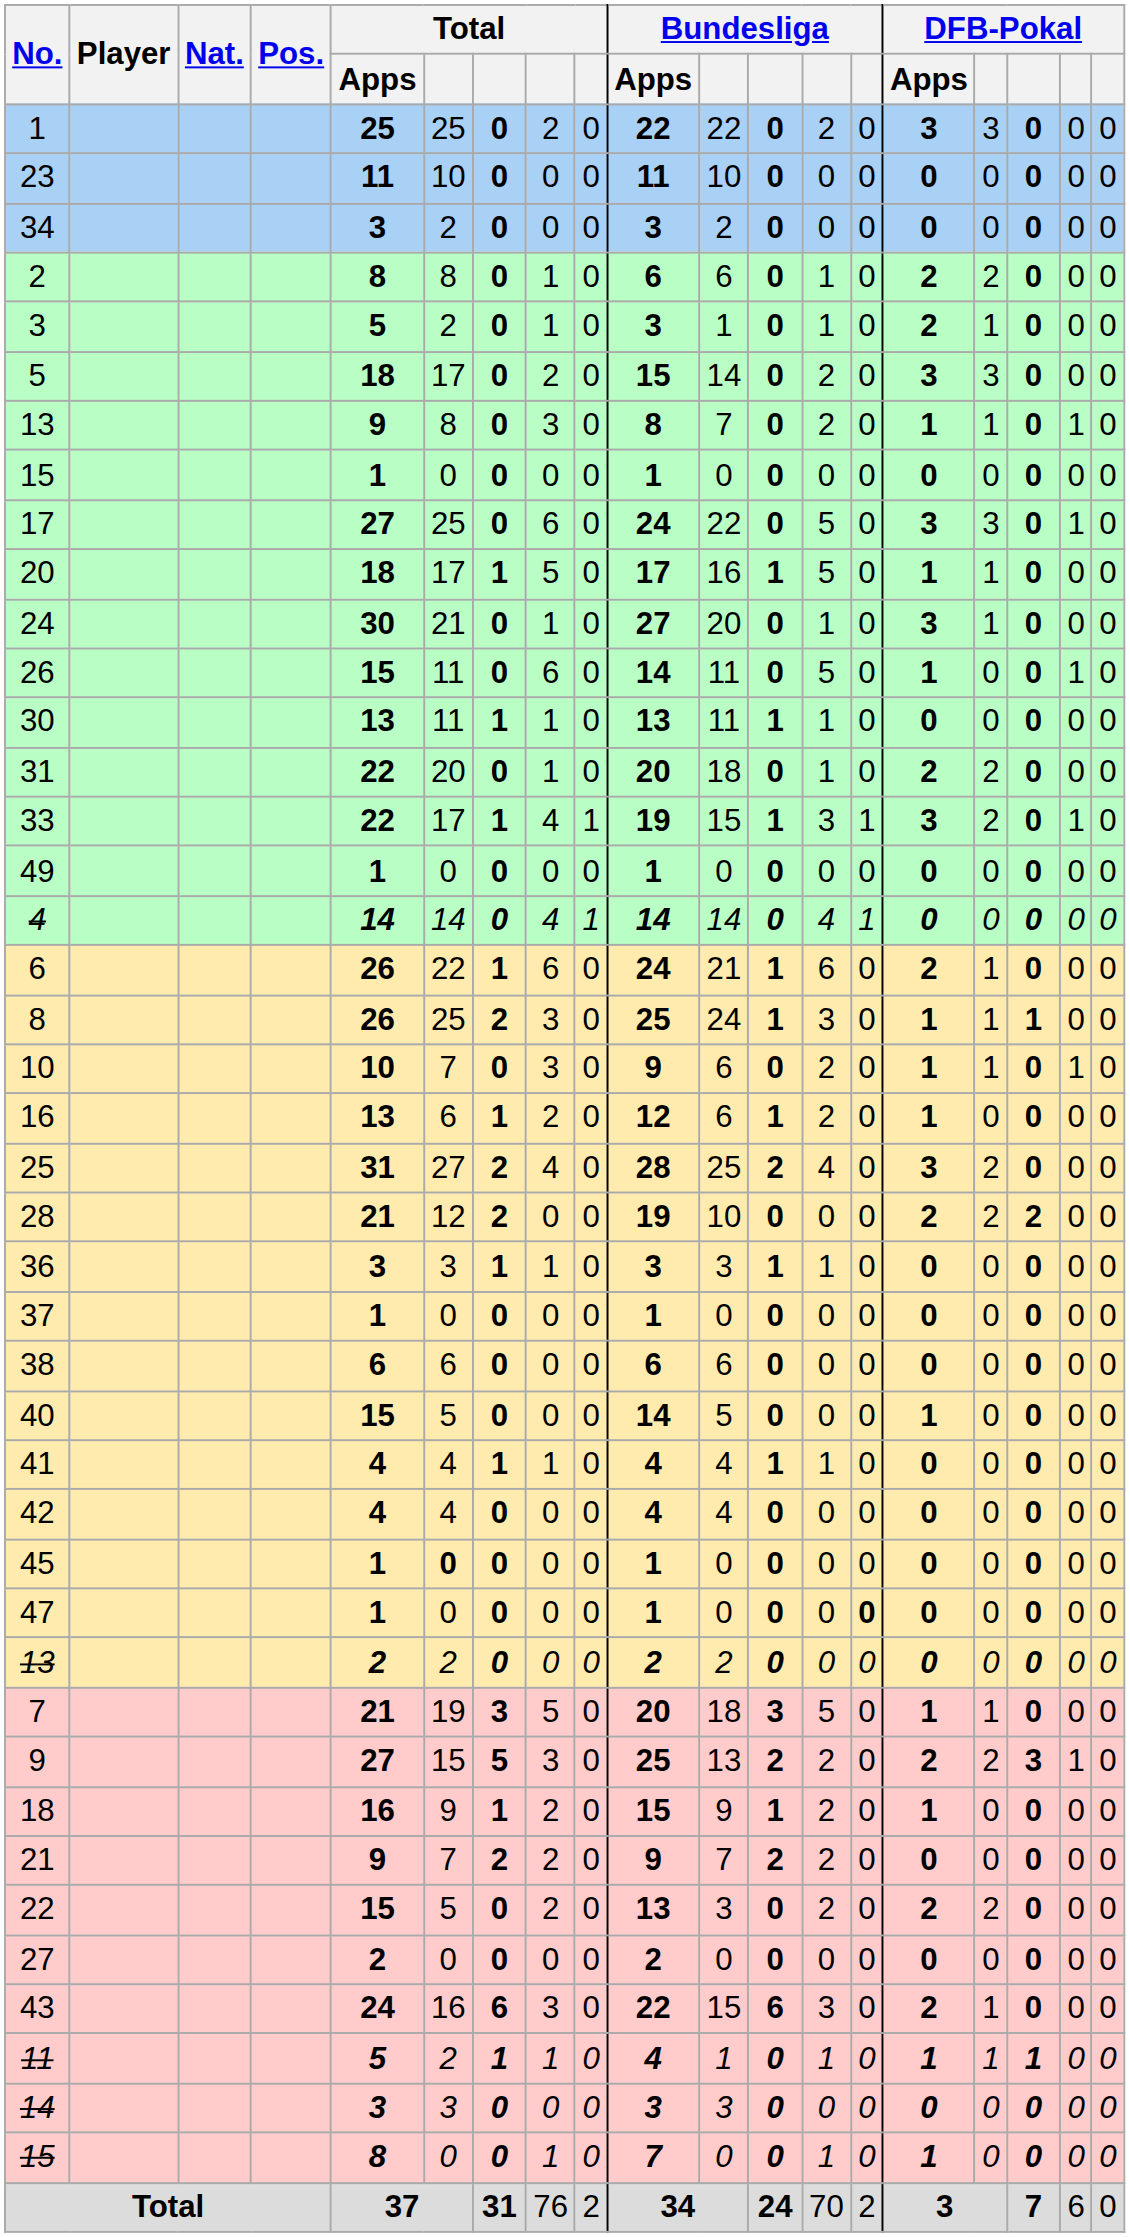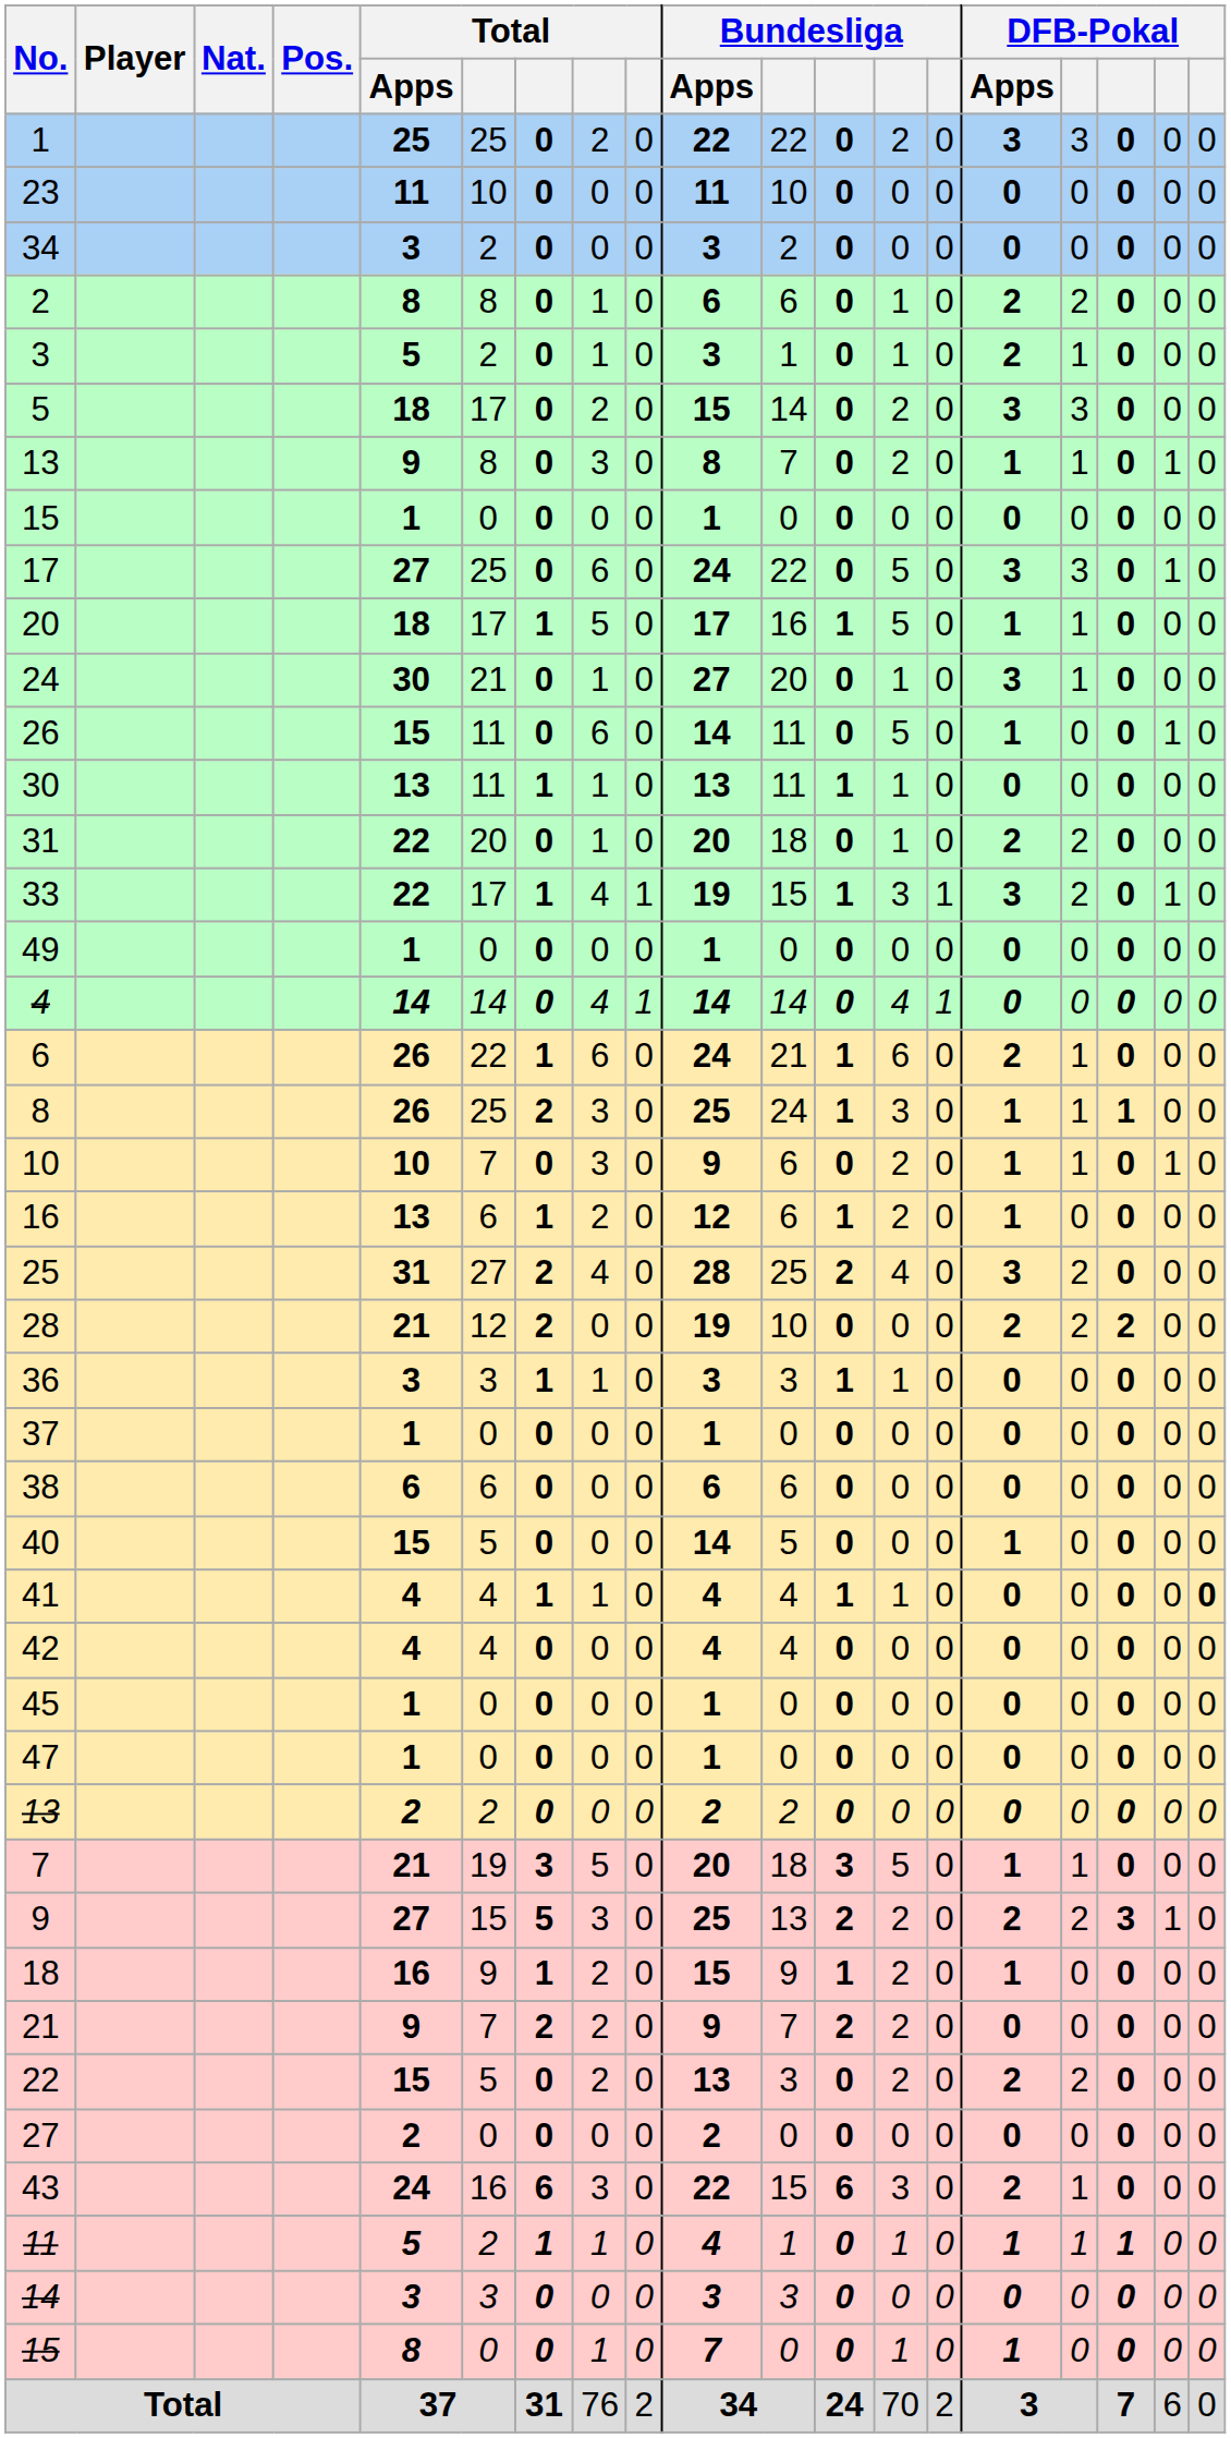41 | column 19: normal -> bold
45 | column 6: bold -> normal
47 | column 14: bold -> normal
